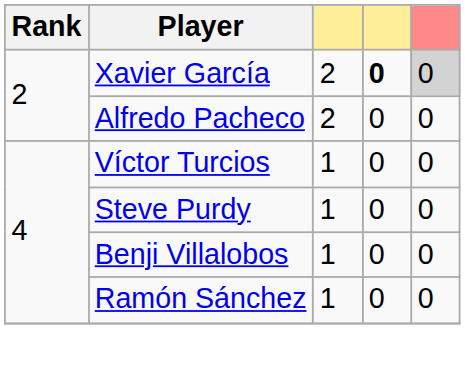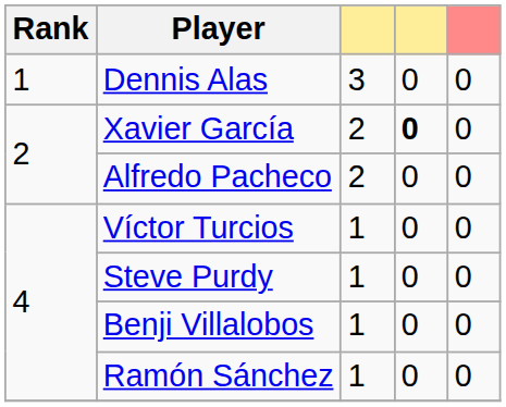+ row: 1 | Dennis Alas | 3 | 0 | 0
Xavier García | column 5: lightgrey background -> no background
